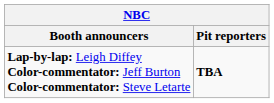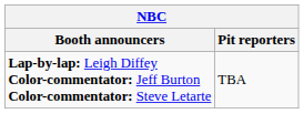row 3 | Pit reporters: bold -> normal
